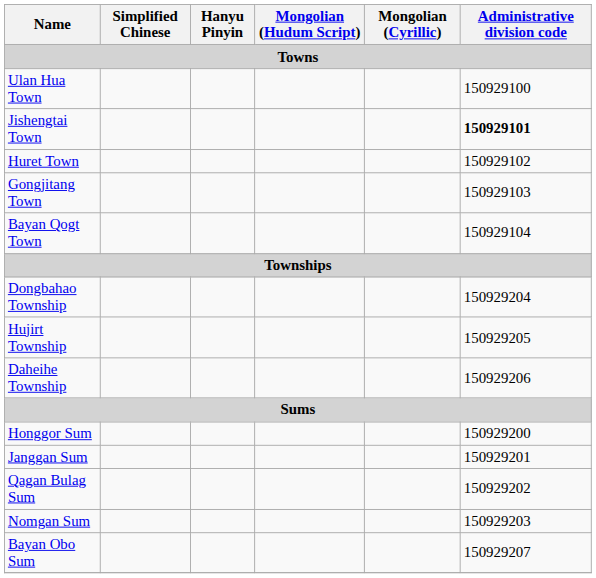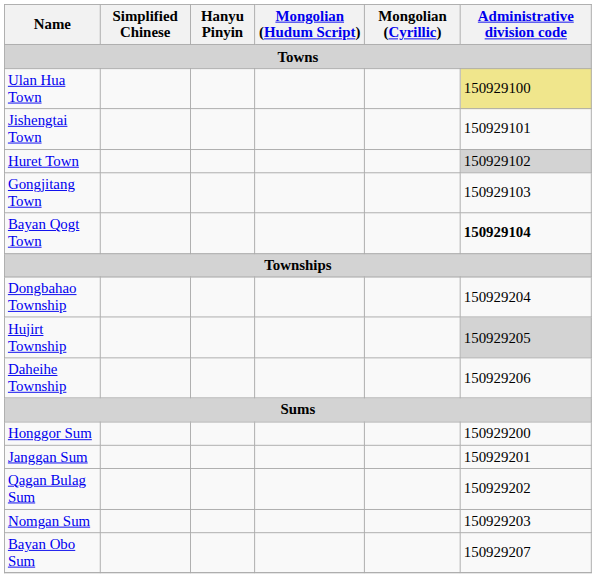Ulan Hua Town | Administrative division code: no background -> khaki background
Jishengtai Town | Administrative division code: bold -> normal
Huret Town | Administrative division code: no background -> lightgrey background
Bayan Qogt Town | Administrative division code: normal -> bold
Hujirt Township | Administrative division code: no background -> lightgrey background
